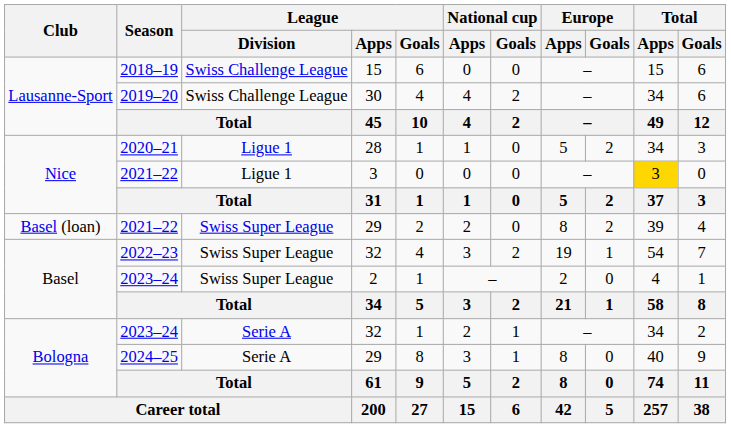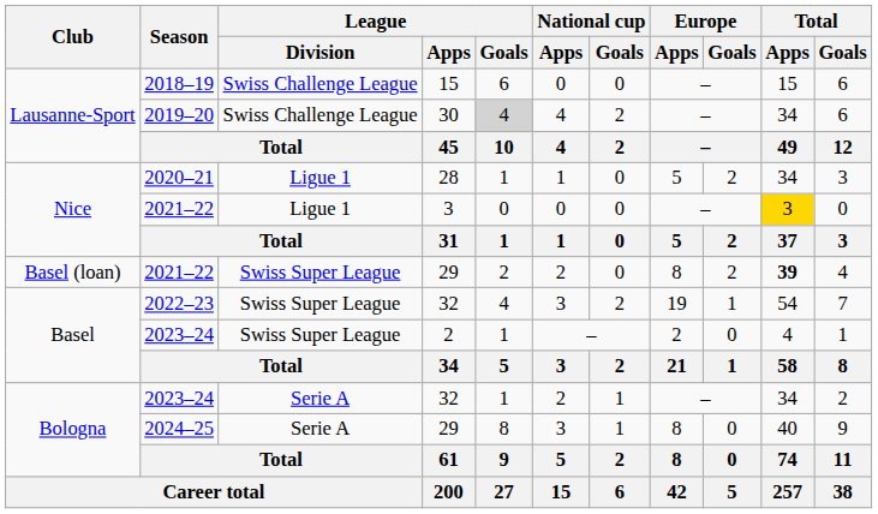2019–20 | League / Goals: no background -> lightgrey background
2021–22 / 29 | Total / Apps: normal -> bold
